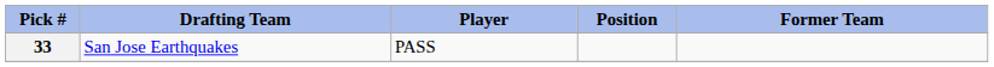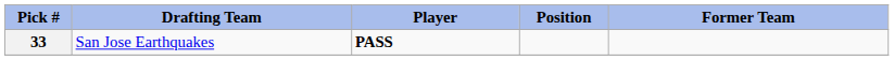33 | Player: normal -> bold
